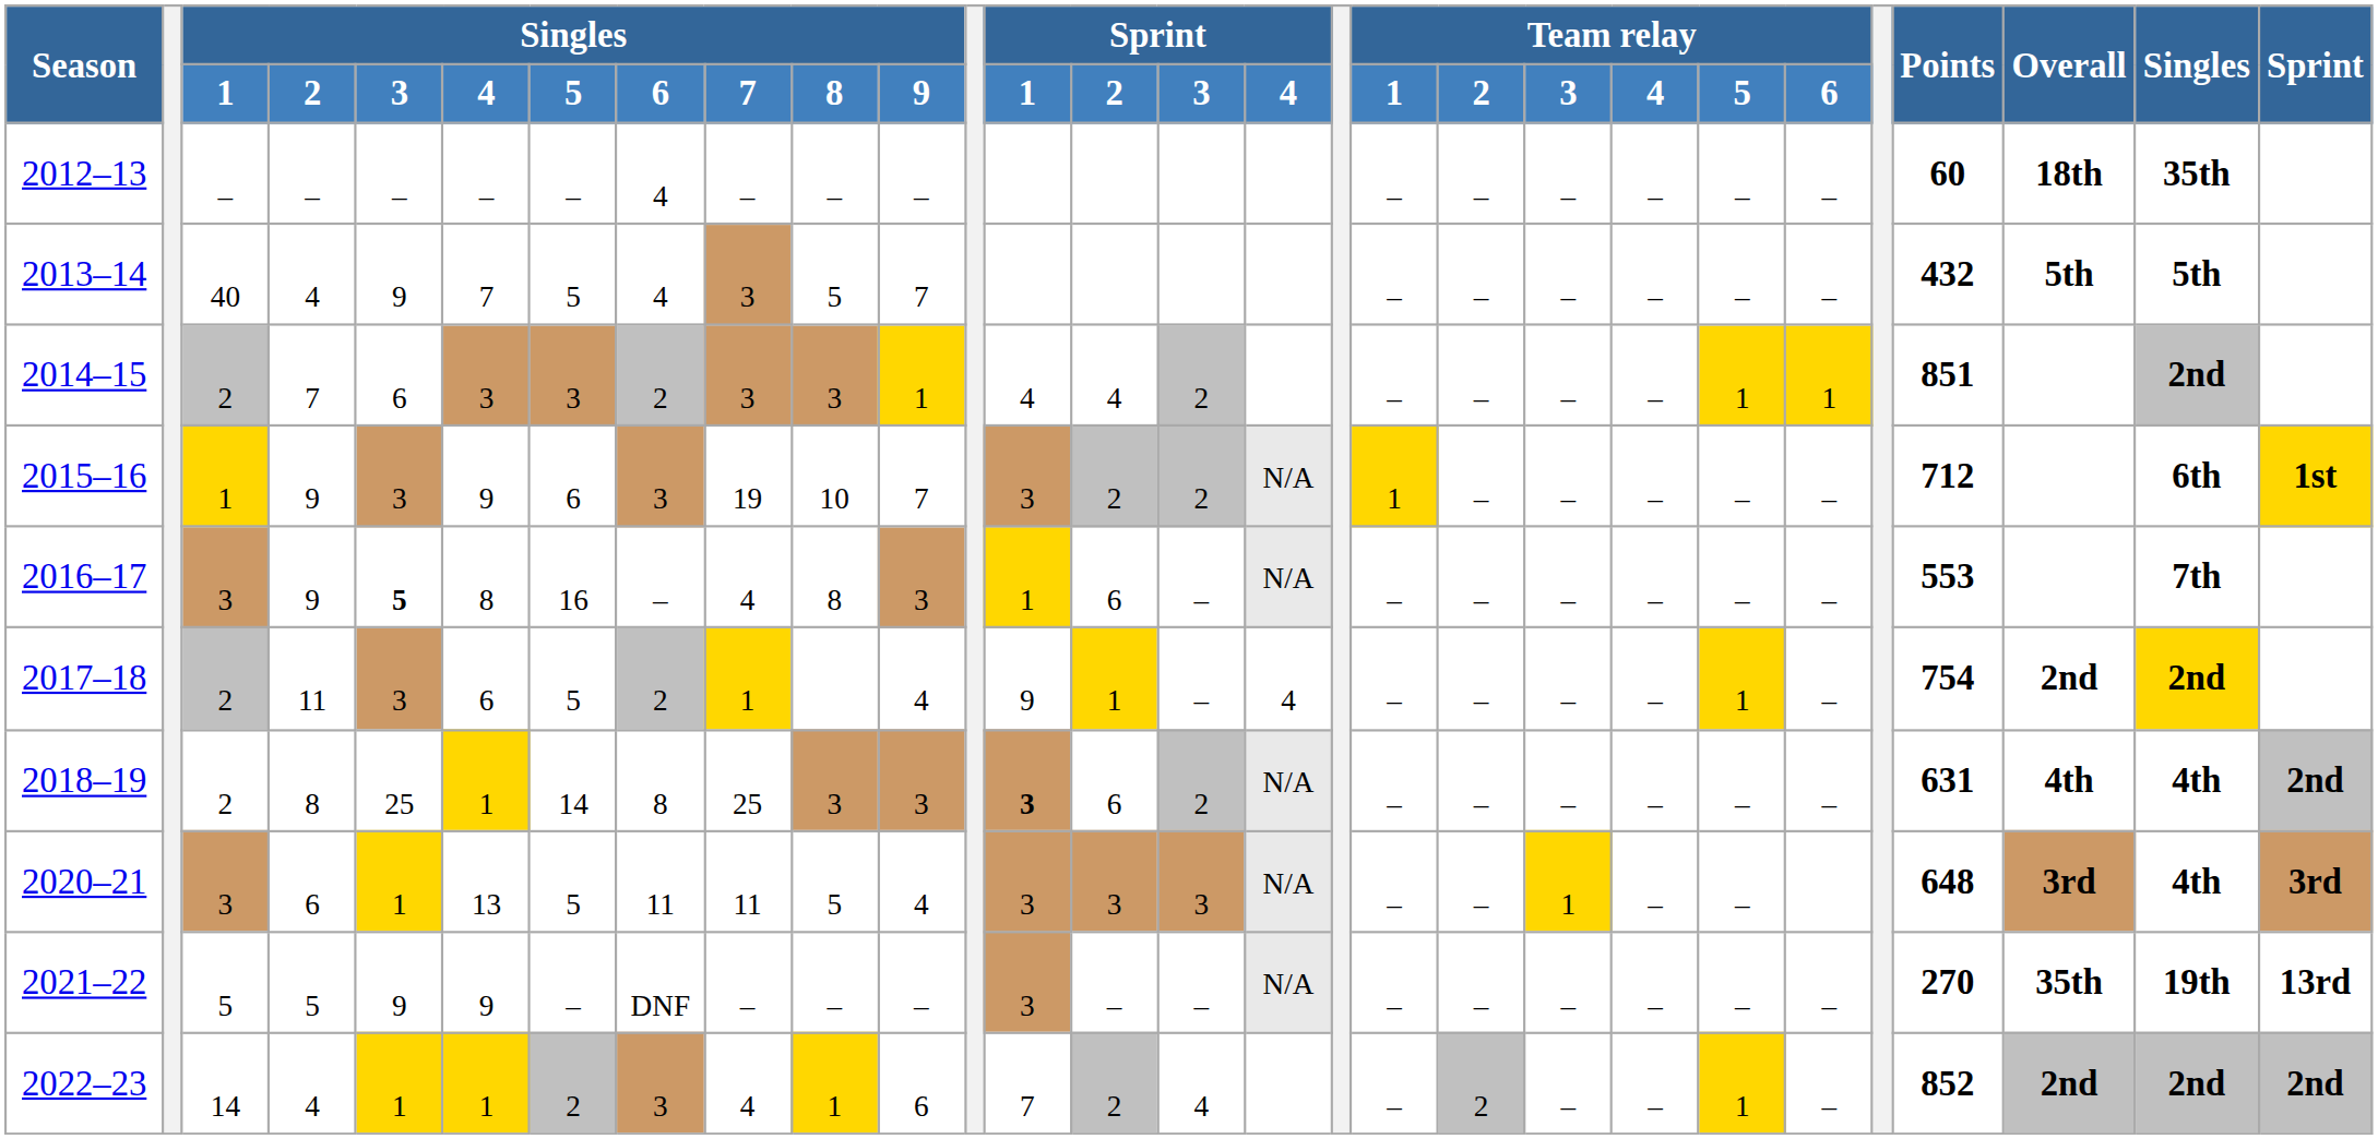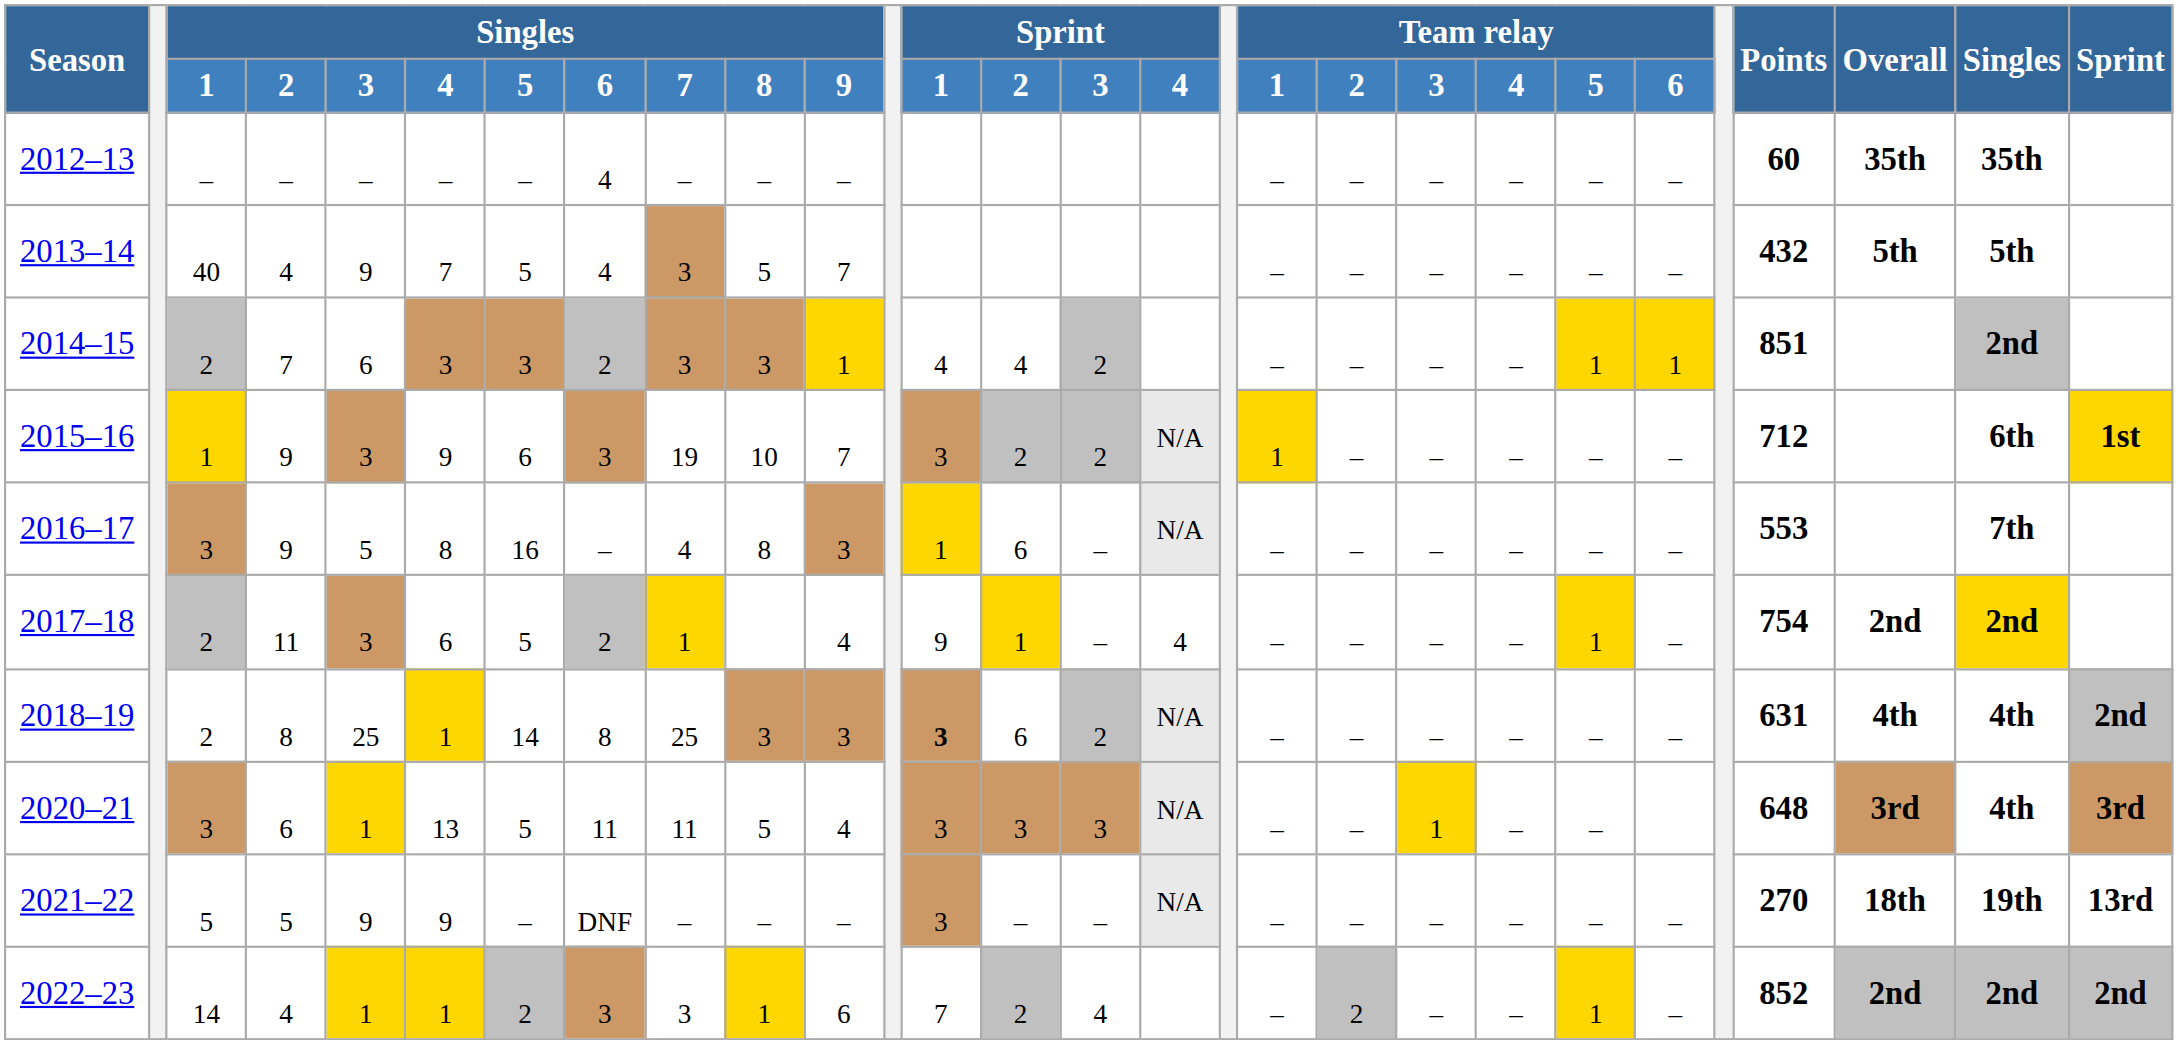2012–13 | Overall: 18th -> 35th
2016–17 | Singles / 3: bold -> normal
2021–22 | Overall: 35th -> 18th
2022–23 | Singles / 7: 4 -> 3
